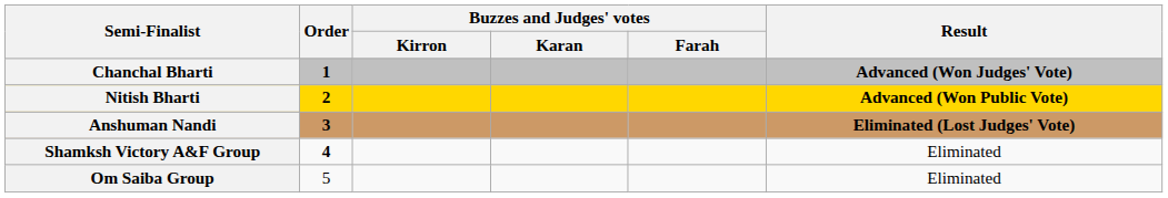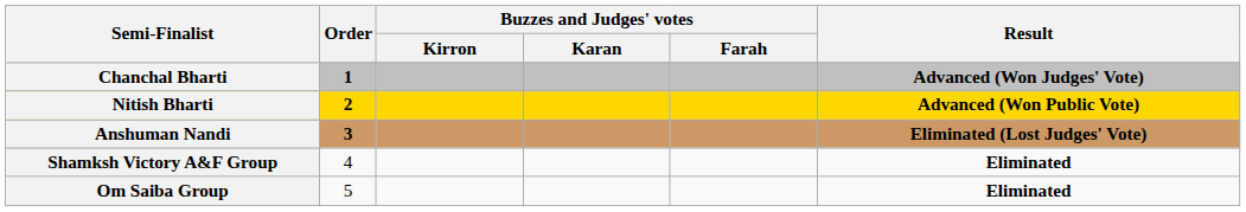Shamksh Victory A&F Group | Order: bold -> normal
Shamksh Victory A&F Group | Result: normal -> bold
Om Saiba Group | Result: normal -> bold
